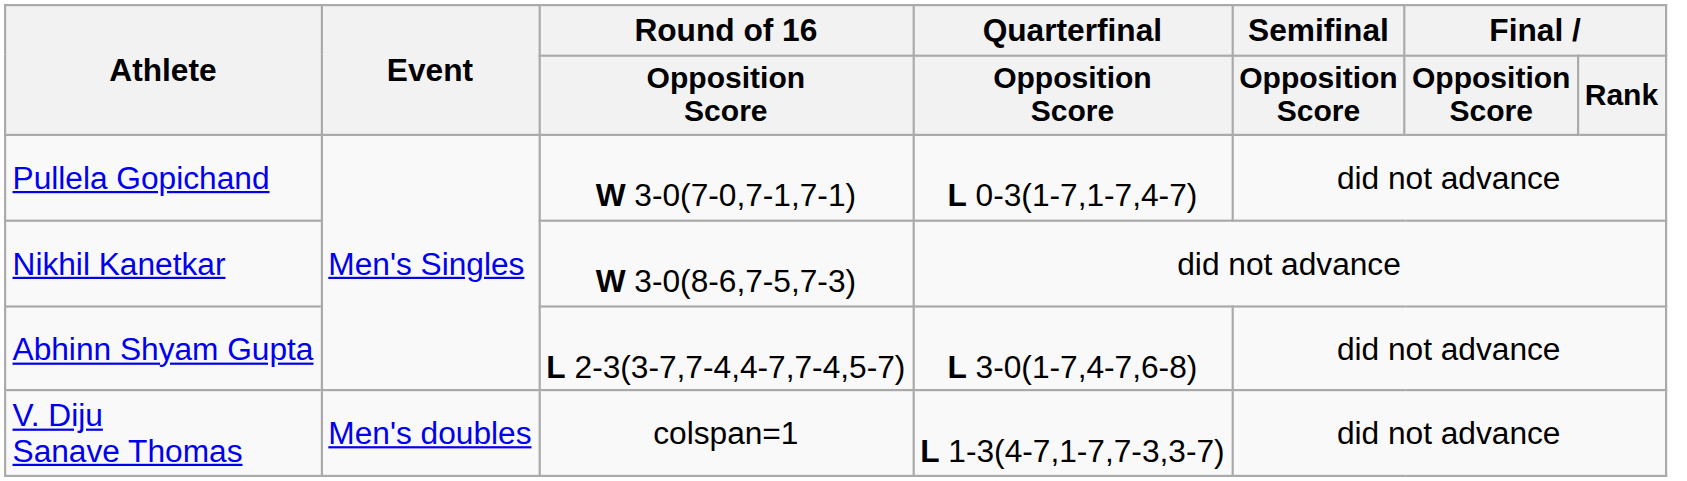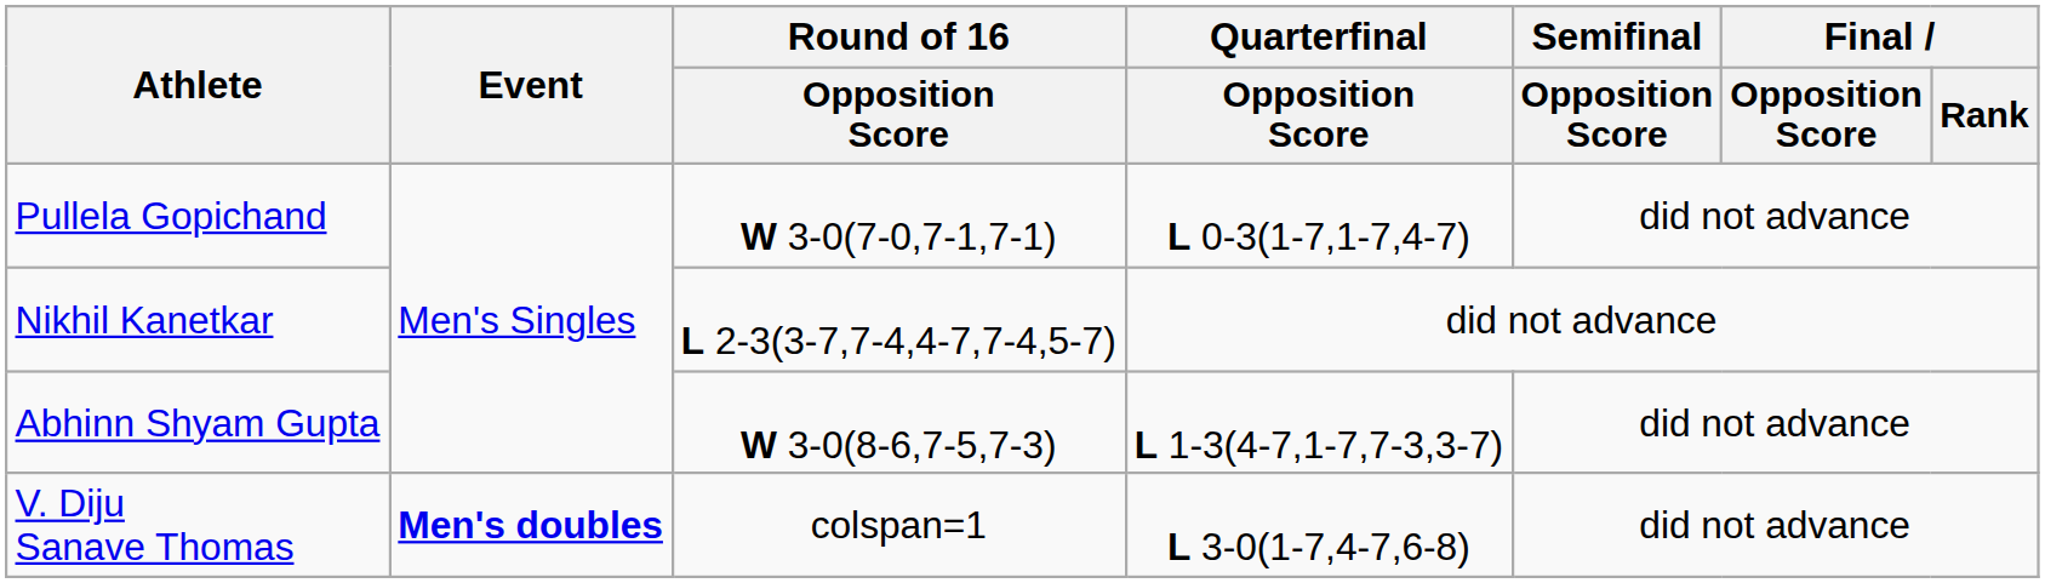Nikhil Kanetkar | Round of 16 / Opposition Score: W 3-0(8-6,7-5,7-3) -> L 2-3(3-7,7-4,4-7,7-4,5-7)
Abhinn Shyam Gupta | Round of 16 / Opposition Score: L 2-3(3-7,7-4,4-7,7-4,5-7) -> W 3-0(8-6,7-5,7-3)
Abhinn Shyam Gupta | Quarterfinal / Opposition Score: L 3-0(1-7,4-7,6-8) -> L 1-3(4-7,1-7,7-3,3-7)
V. Diju Sanave Thomas | Event: normal -> bold
V. Diju Sanave Thomas | Quarterfinal / Opposition Score: L 1-3(4-7,1-7,7-3,3-7) -> L 3-0(1-7,4-7,6-8)
